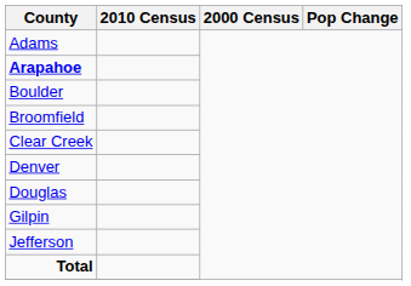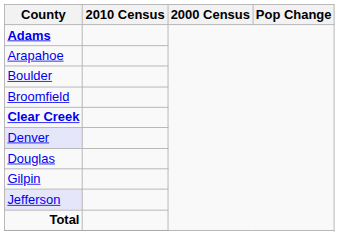Adams | County: normal -> bold
Arapahoe | County: bold -> normal
Clear Creek | County: normal -> bold
Denver | County: no background -> lavender background
Jefferson | County: no background -> lavender background
